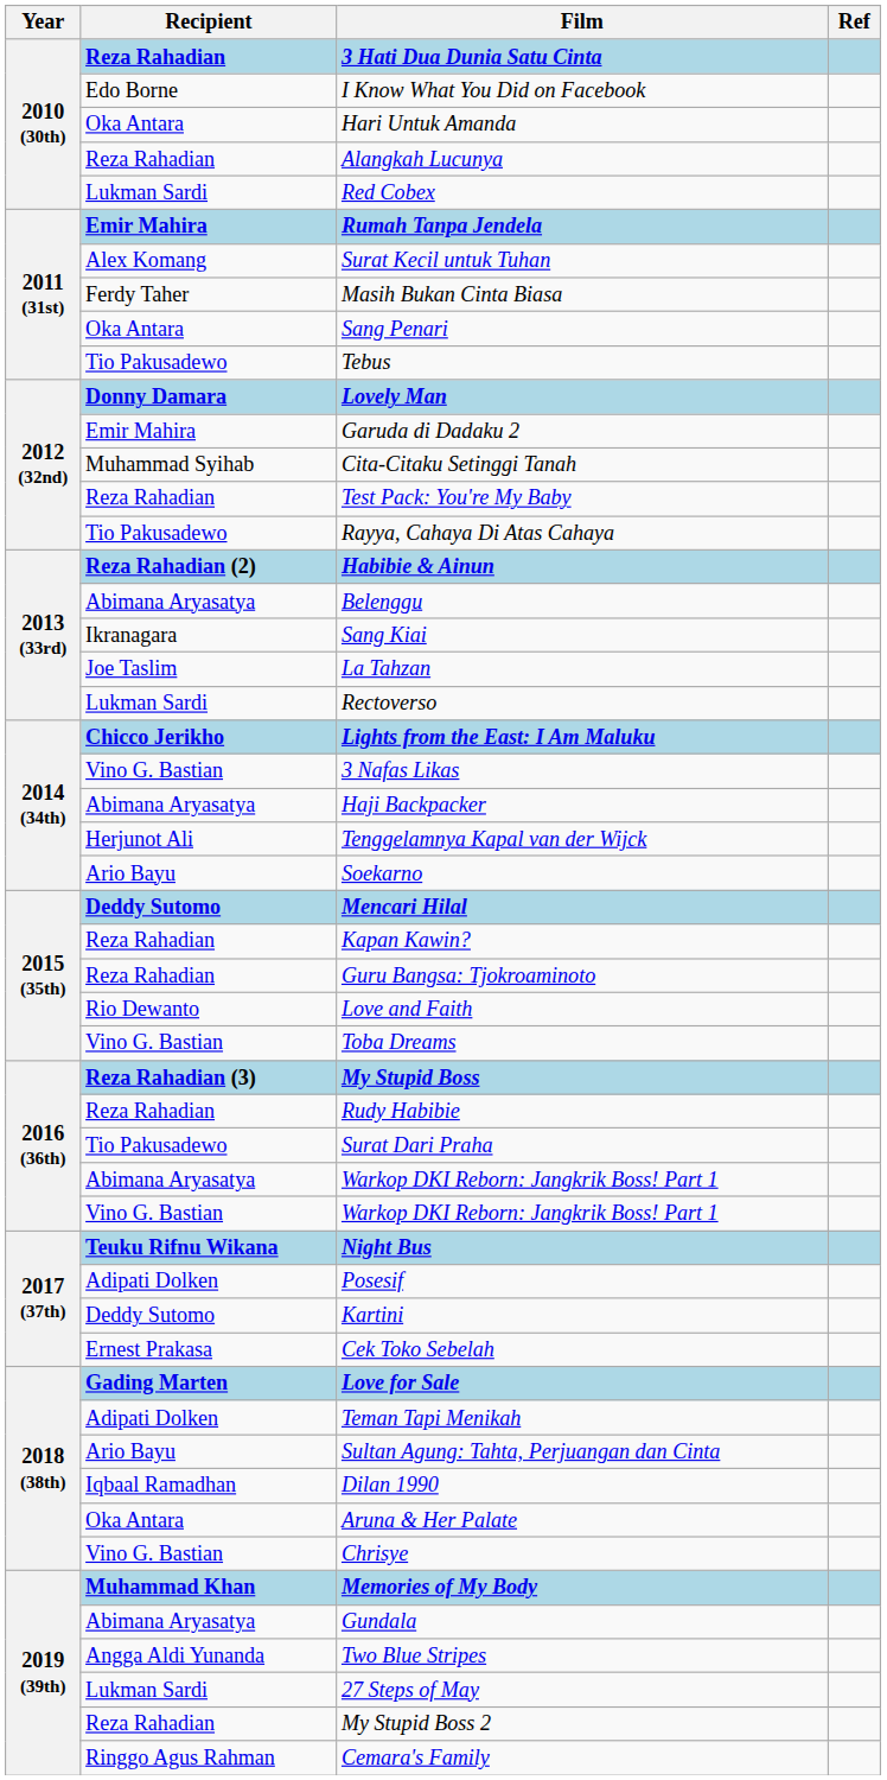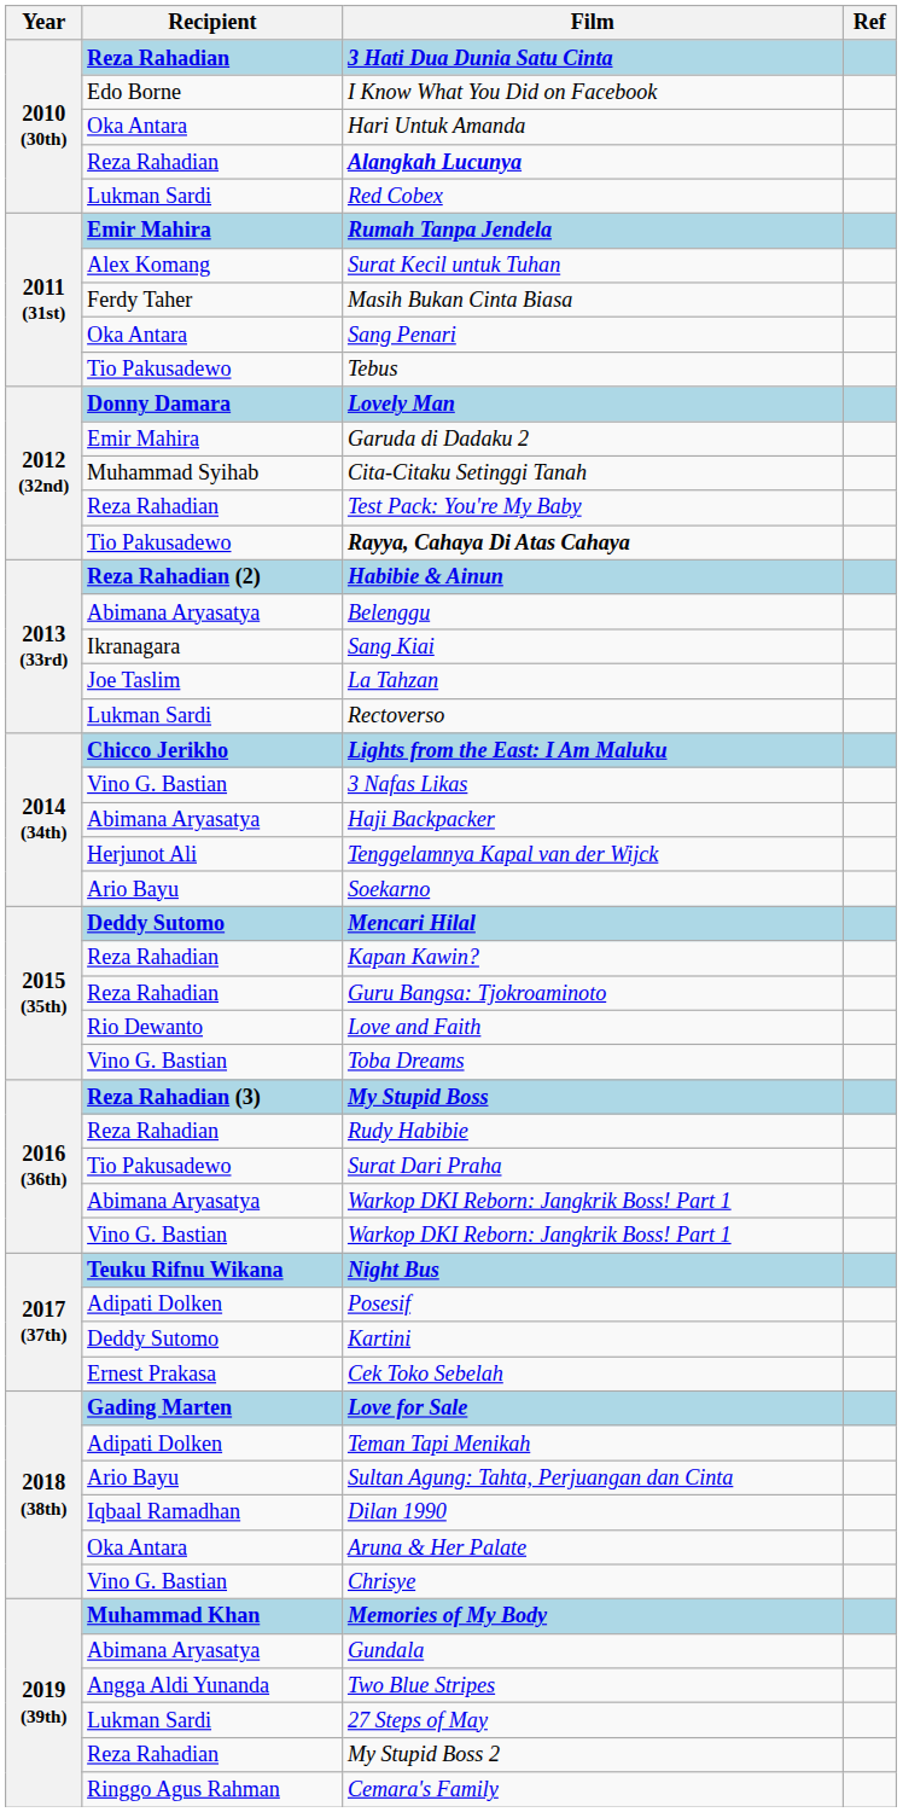Alangkah Lucunya | Film: normal -> bold
Rayya, Cahaya Di Atas Cahaya | Film: normal -> bold
